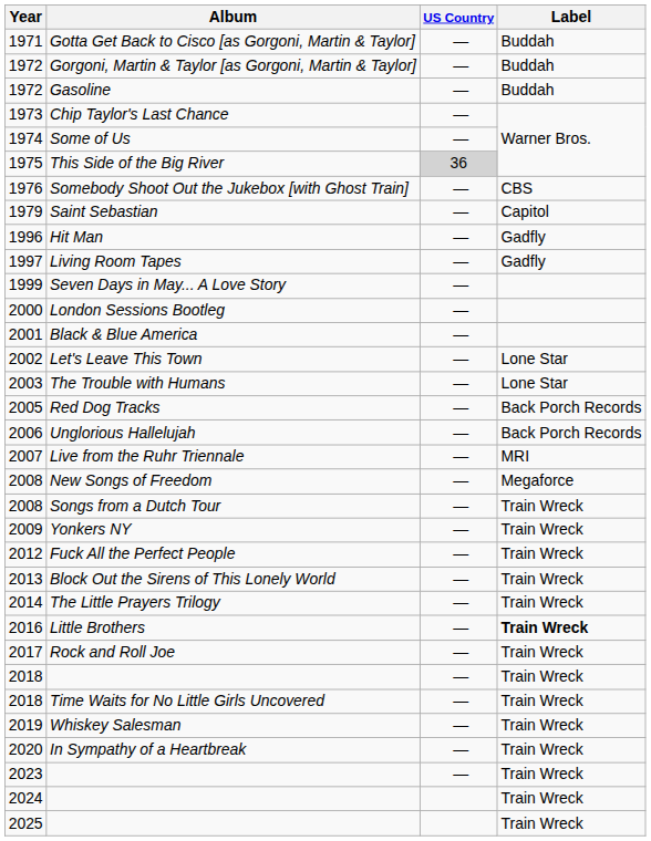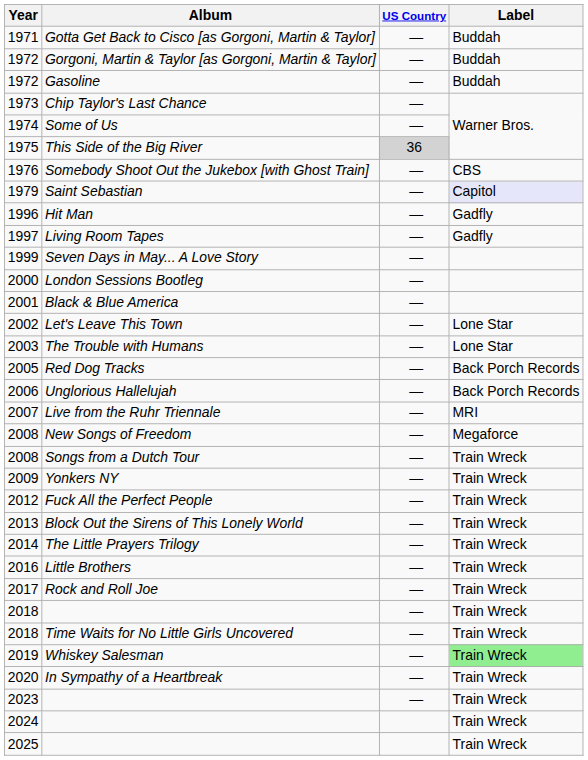Saint Sebastian | Label: no background -> lavender background
Little Brothers | Label: bold -> normal
Whiskey Salesman | Label: no background -> lightgreen background
